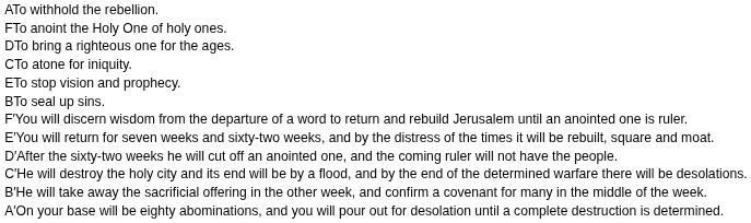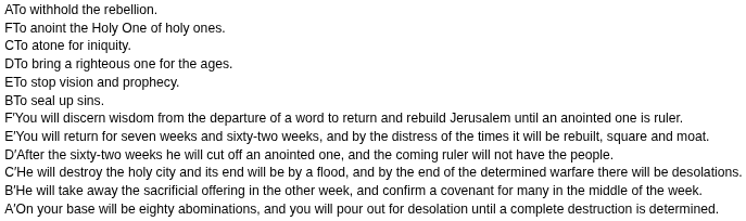row 3 | column 1: DTo bring a righteous one for the ages. -> CTo atone for iniquity.
row 4 | column 1: CTo atone for iniquity. -> DTo bring a righteous one for the ages.
